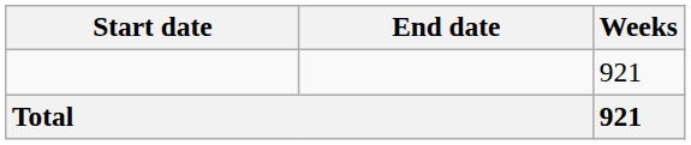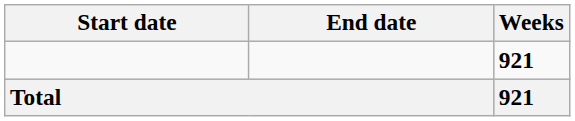row 2 | Weeks: normal -> bold
